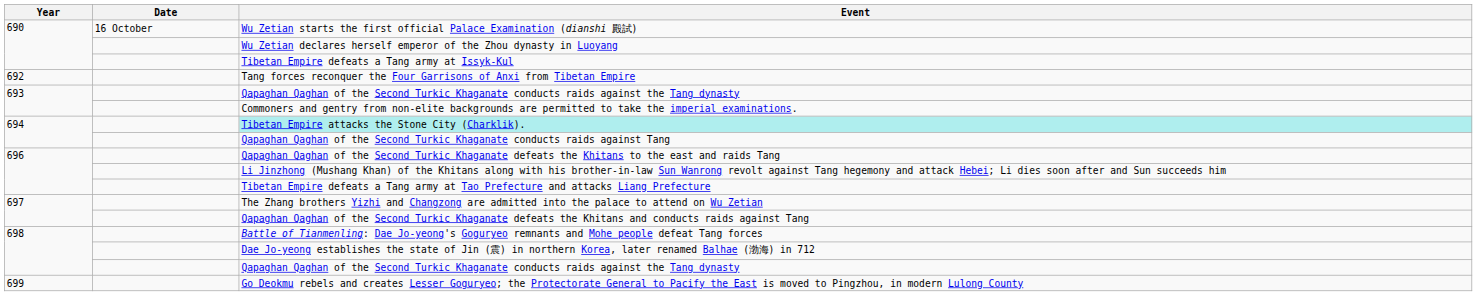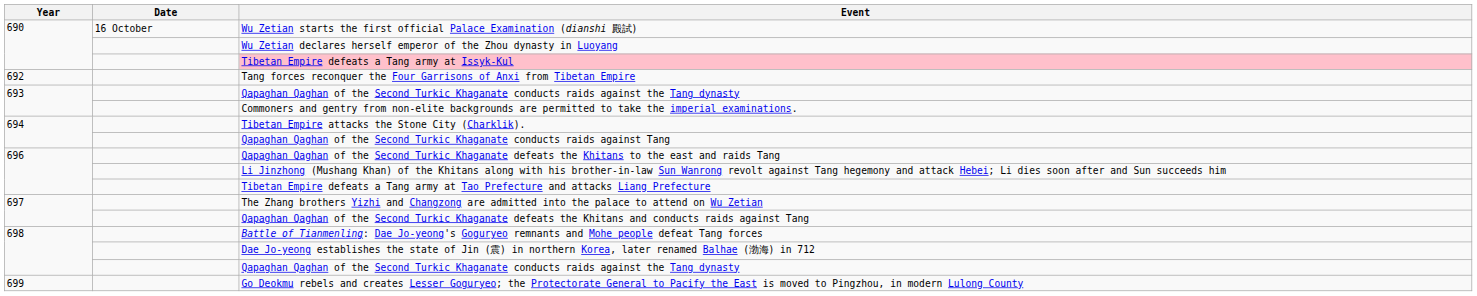Tibetan Empire defeats a Tang army at Issyk-Kul | Event: no background -> pink background
Tibetan Empire attacks the Stone City (Charklik). | Event: paleturquoise background -> no background
